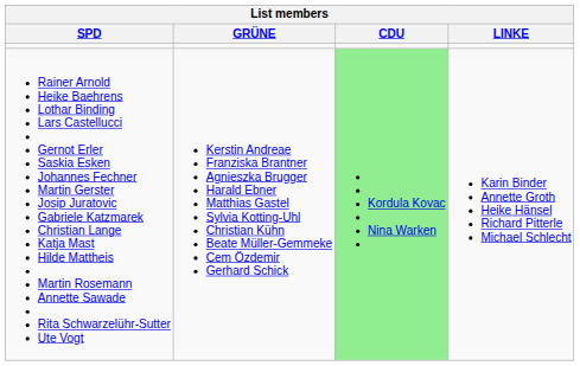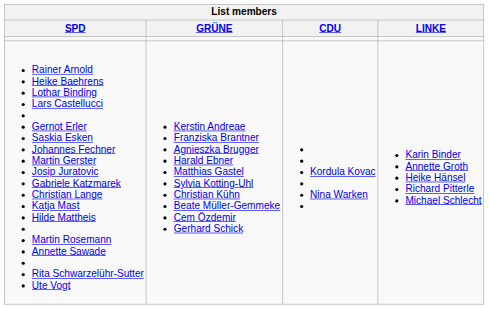row 4 | CDU: lightgreen background -> no background
